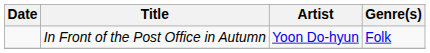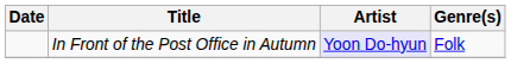In Front of the Post Office in Autumn | Artist: no background -> lavender background
